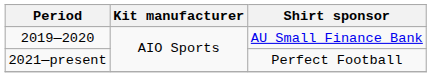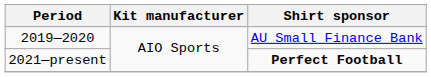2021—present | Shirt sponsor: normal -> bold
